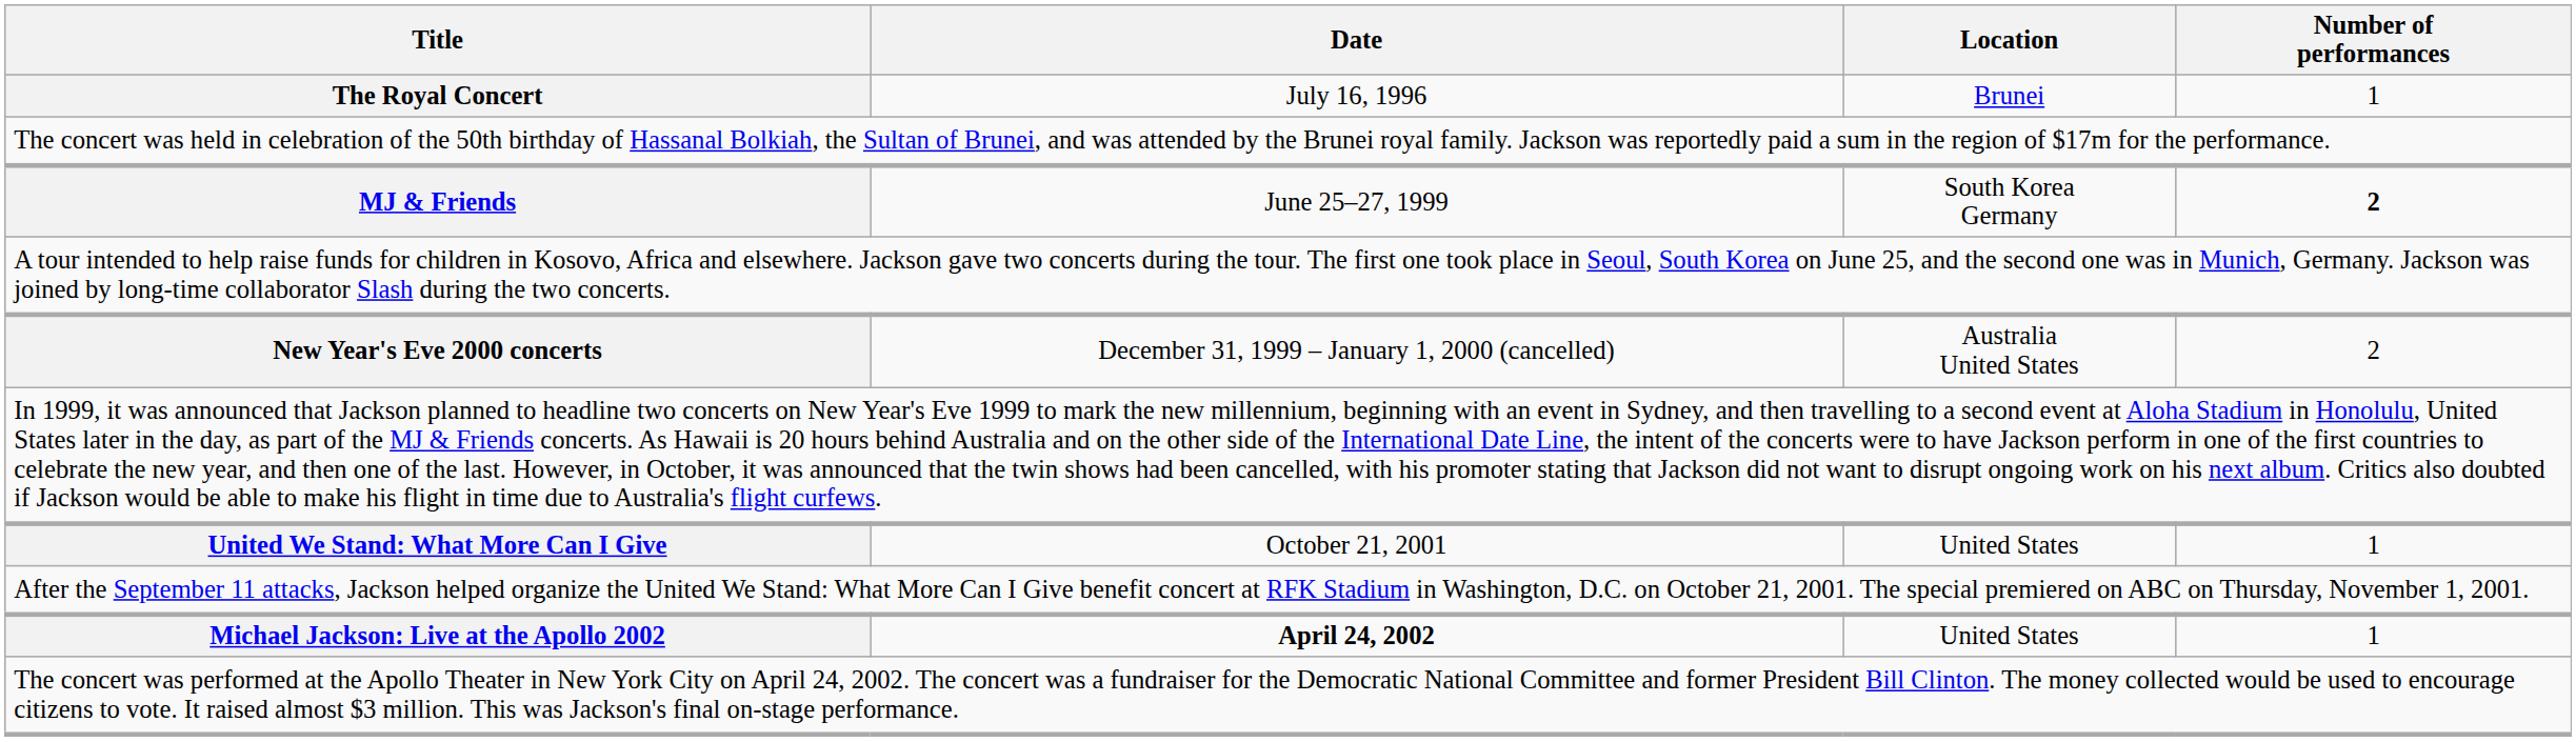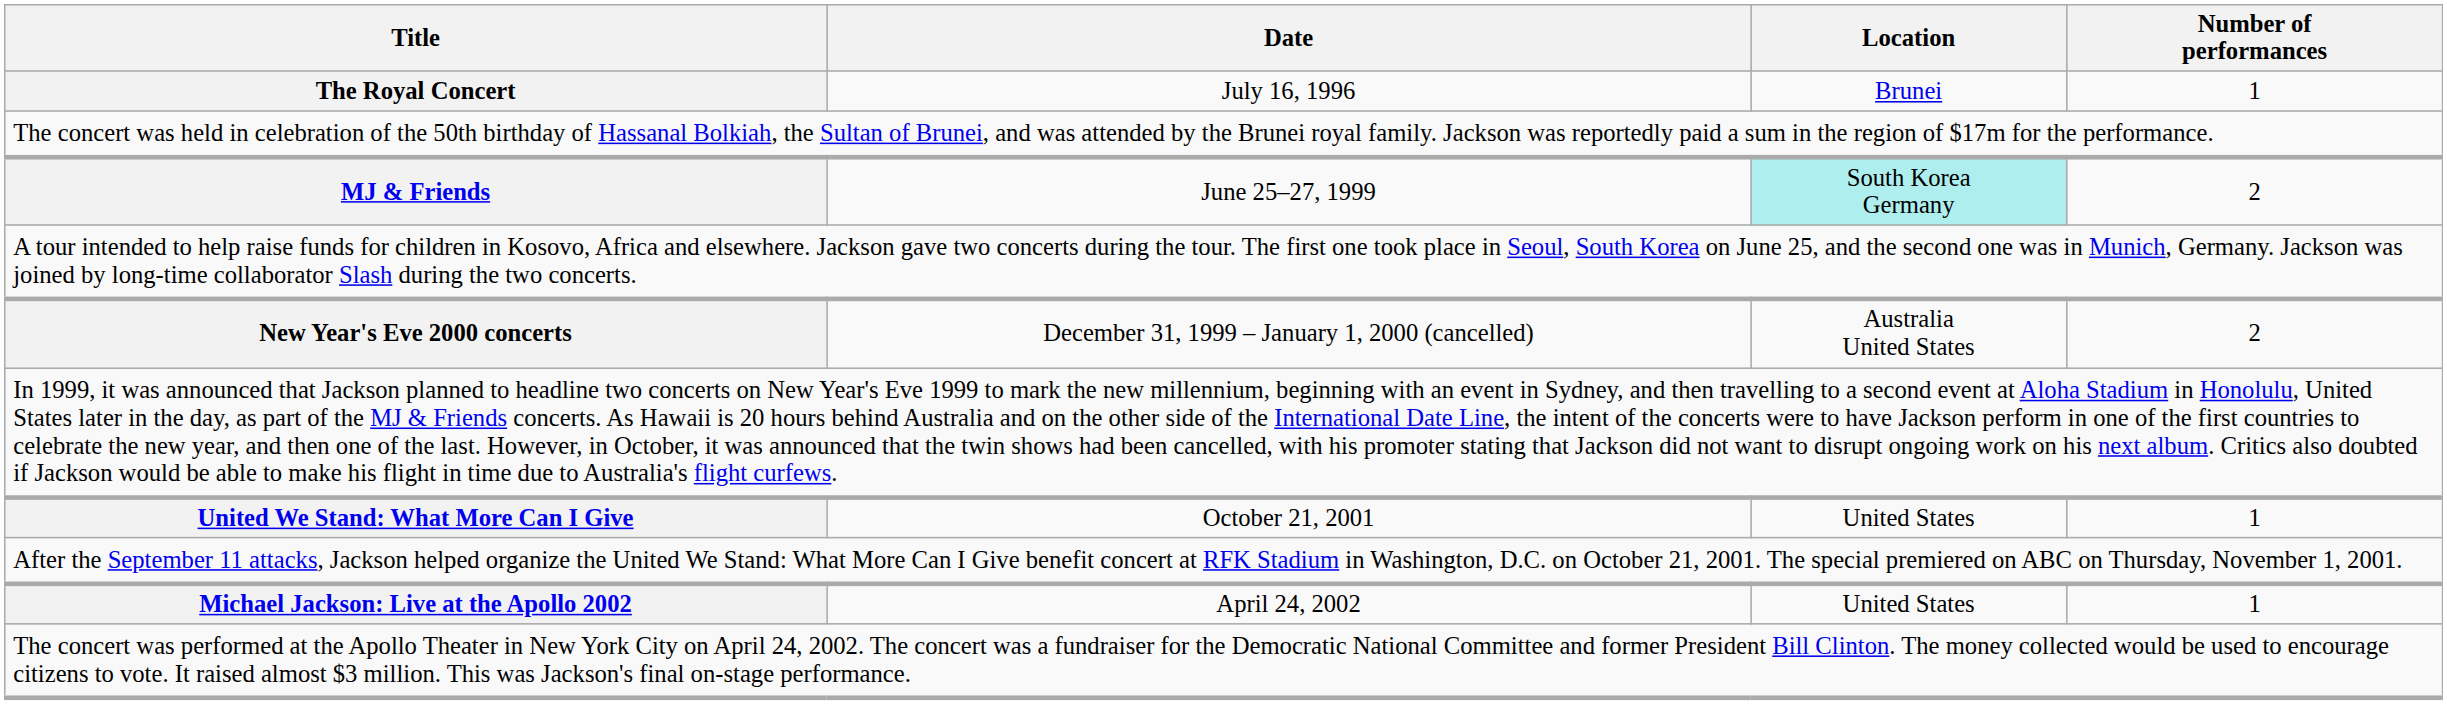MJ & Friends | Location: no background -> paleturquoise background
MJ & Friends | Number of performances: bold -> normal
Michael Jackson: Live at the Apollo 2002 | Date: bold -> normal
